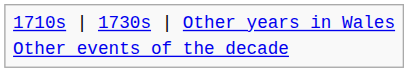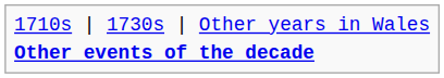row 2 | column 1: normal -> bold
